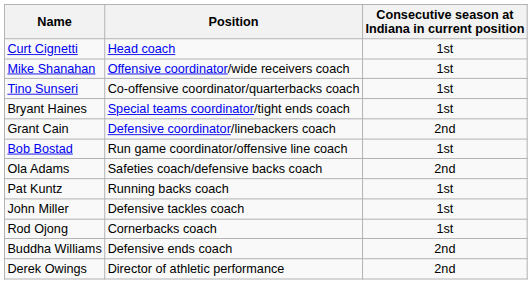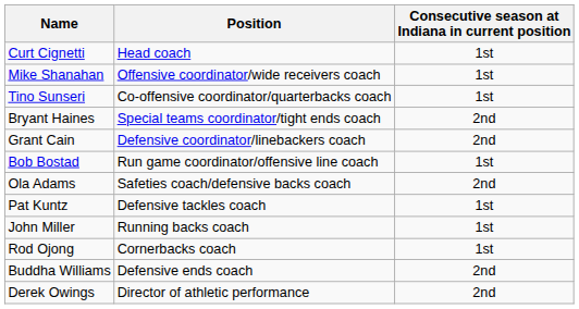Bryant Haines | Consecutive season at Indiana in current position: 1st -> 2nd
Pat Kuntz | Position: Running backs coach -> Defensive tackles coach
John Miller | Position: Defensive tackles coach -> Running backs coach
